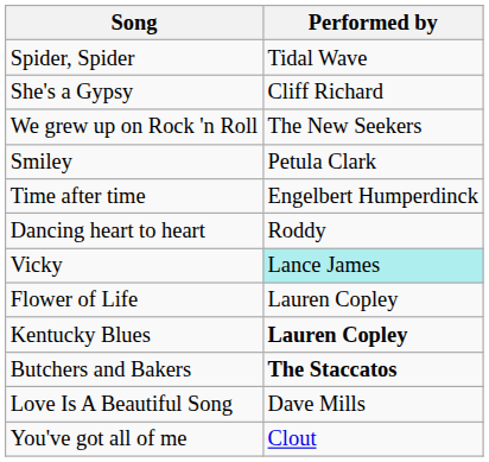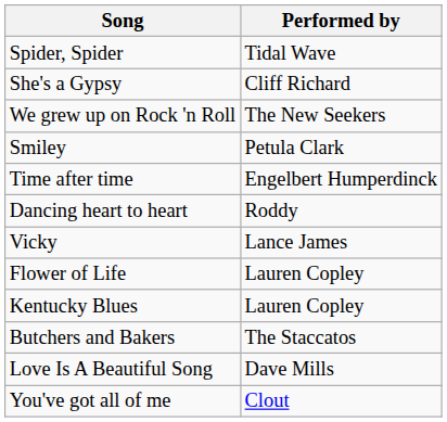Vicky | Performed by: paleturquoise background -> no background
Kentucky Blues | Performed by: bold -> normal
Butchers and Bakers | Performed by: bold -> normal
